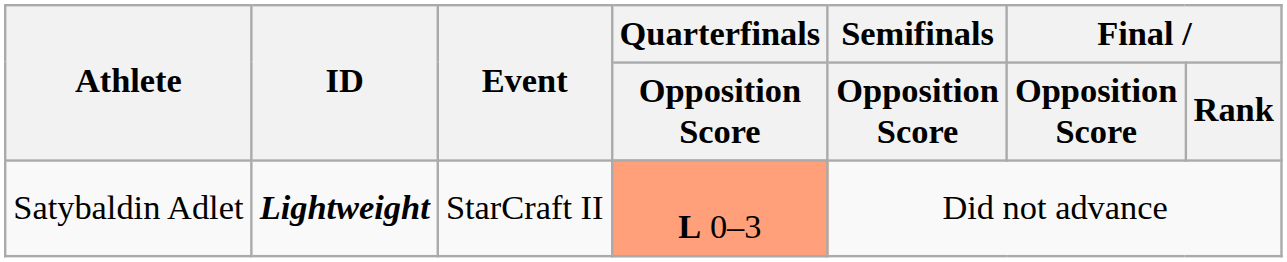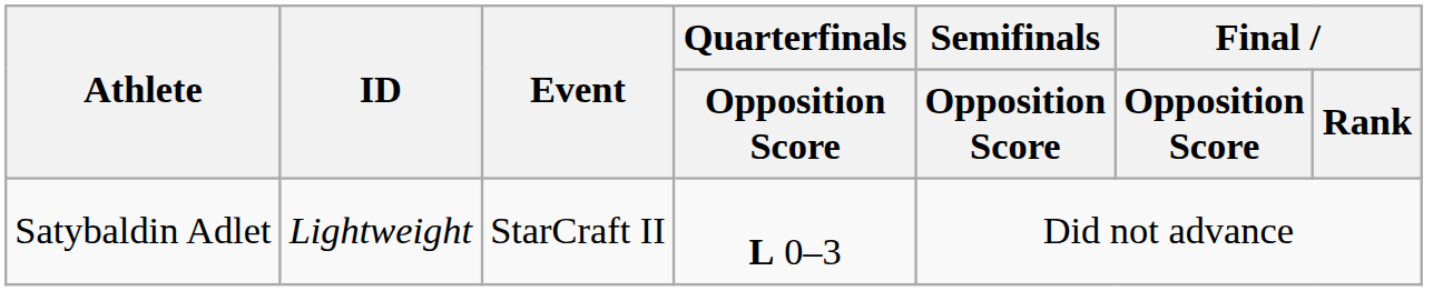Satybaldin Adlet | ID: bold -> normal
Satybaldin Adlet | Quarterfinals / Opposition Score: lightsalmon background -> no background
